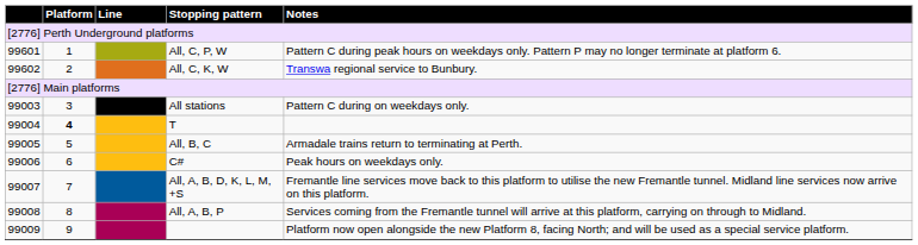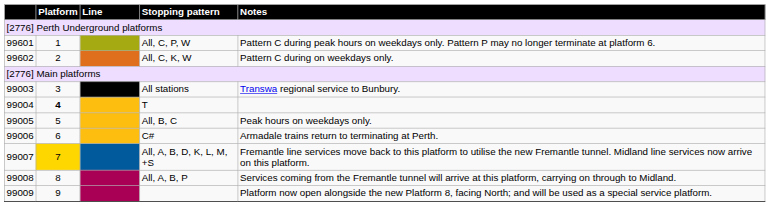All, C, K, W | Notes: Transwa regional service to Bunbury. -> Pattern C during on weekdays only.
All stations | Notes: Pattern C during on weekdays only. -> Transwa regional service to Bunbury.
All, B, C | Notes: Armadale trains return to terminating at Perth. -> Peak hours on weekdays only.
C# | Notes: Peak hours on weekdays only. -> Armadale trains return to terminating at Perth.
All, A, B, D, K, L, M, +S | Platform: no background -> gold background
